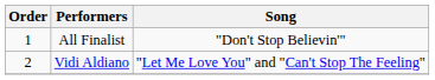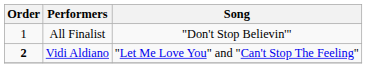Vidi Aldiano | Order: normal -> bold
